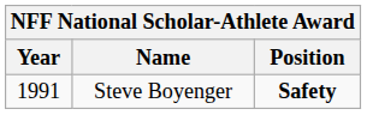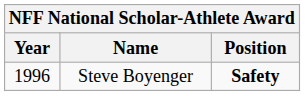Steve Boyenger | Year: 1991 -> 1996
